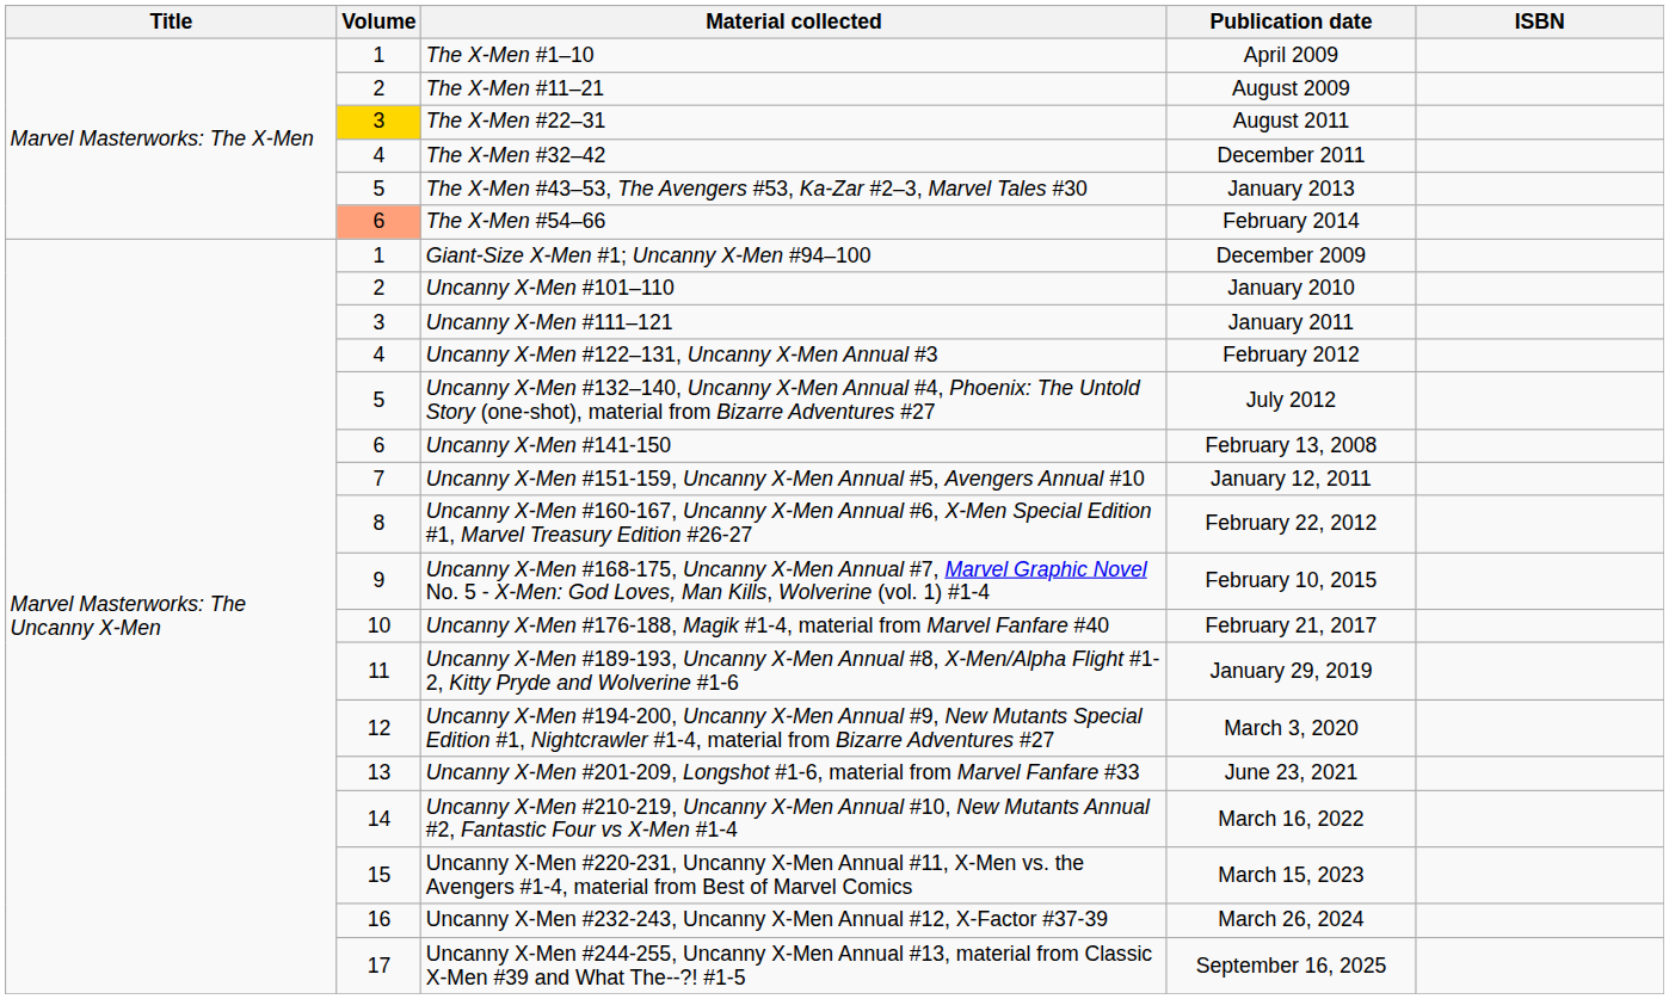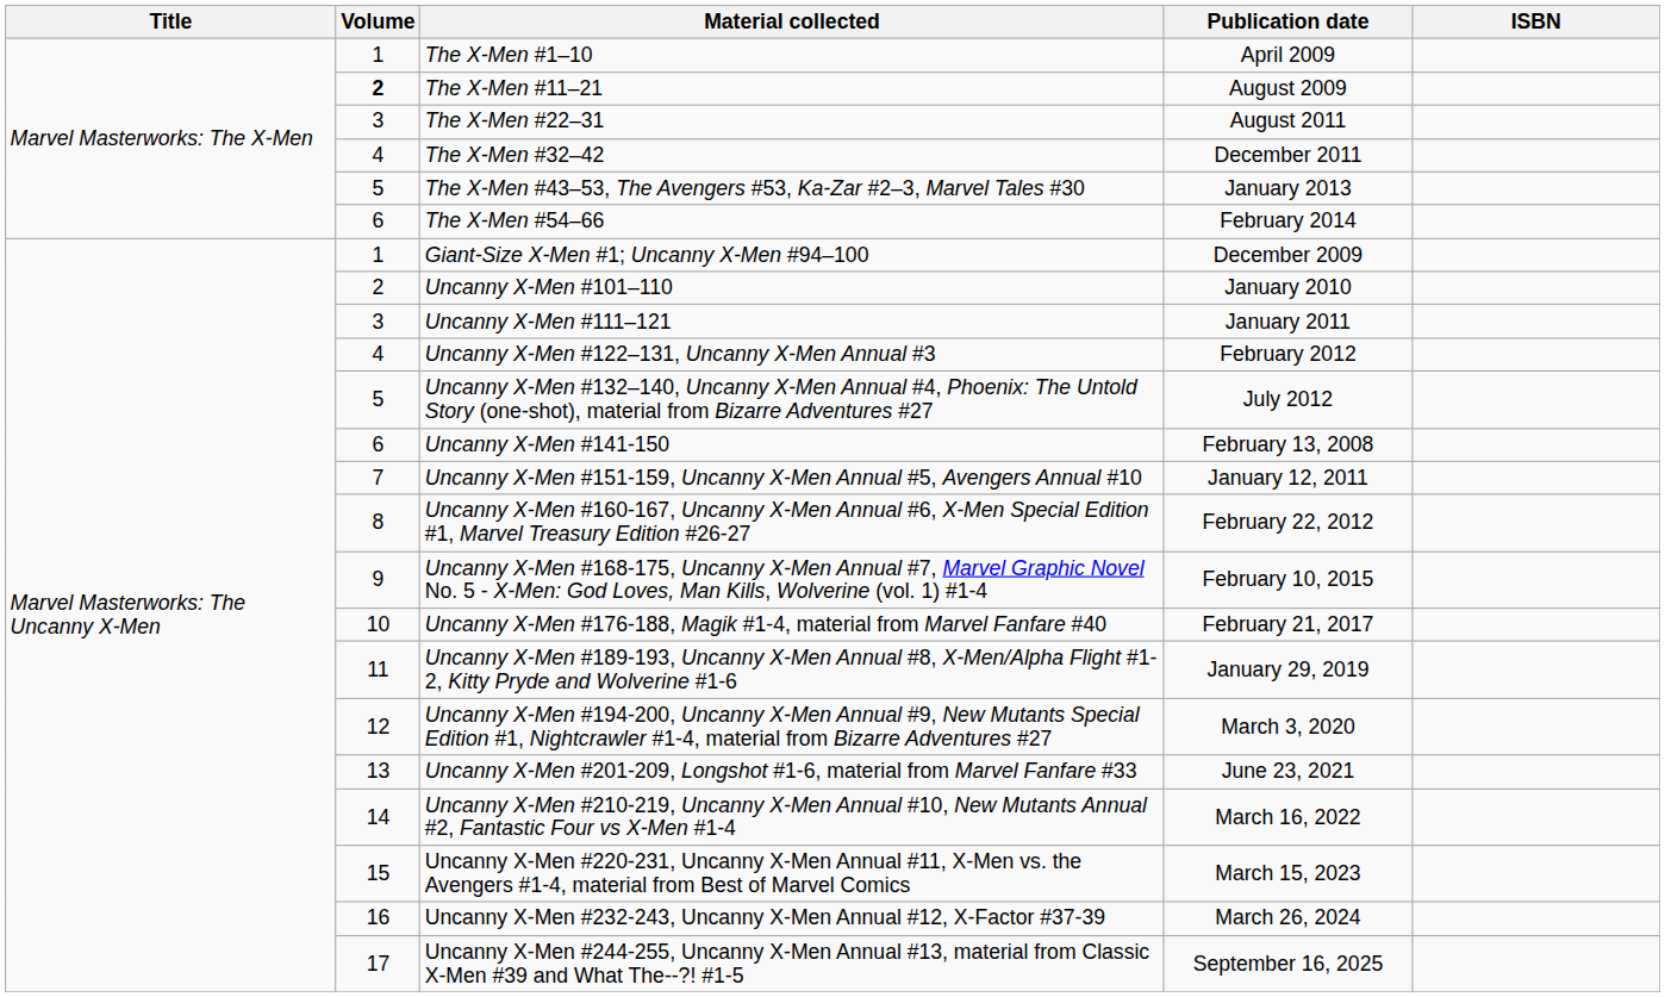The X-Men #11–21 | Volume: normal -> bold
The X-Men #22–31 | Volume: gold background -> no background
The X-Men #54–66 | Volume: lightsalmon background -> no background
